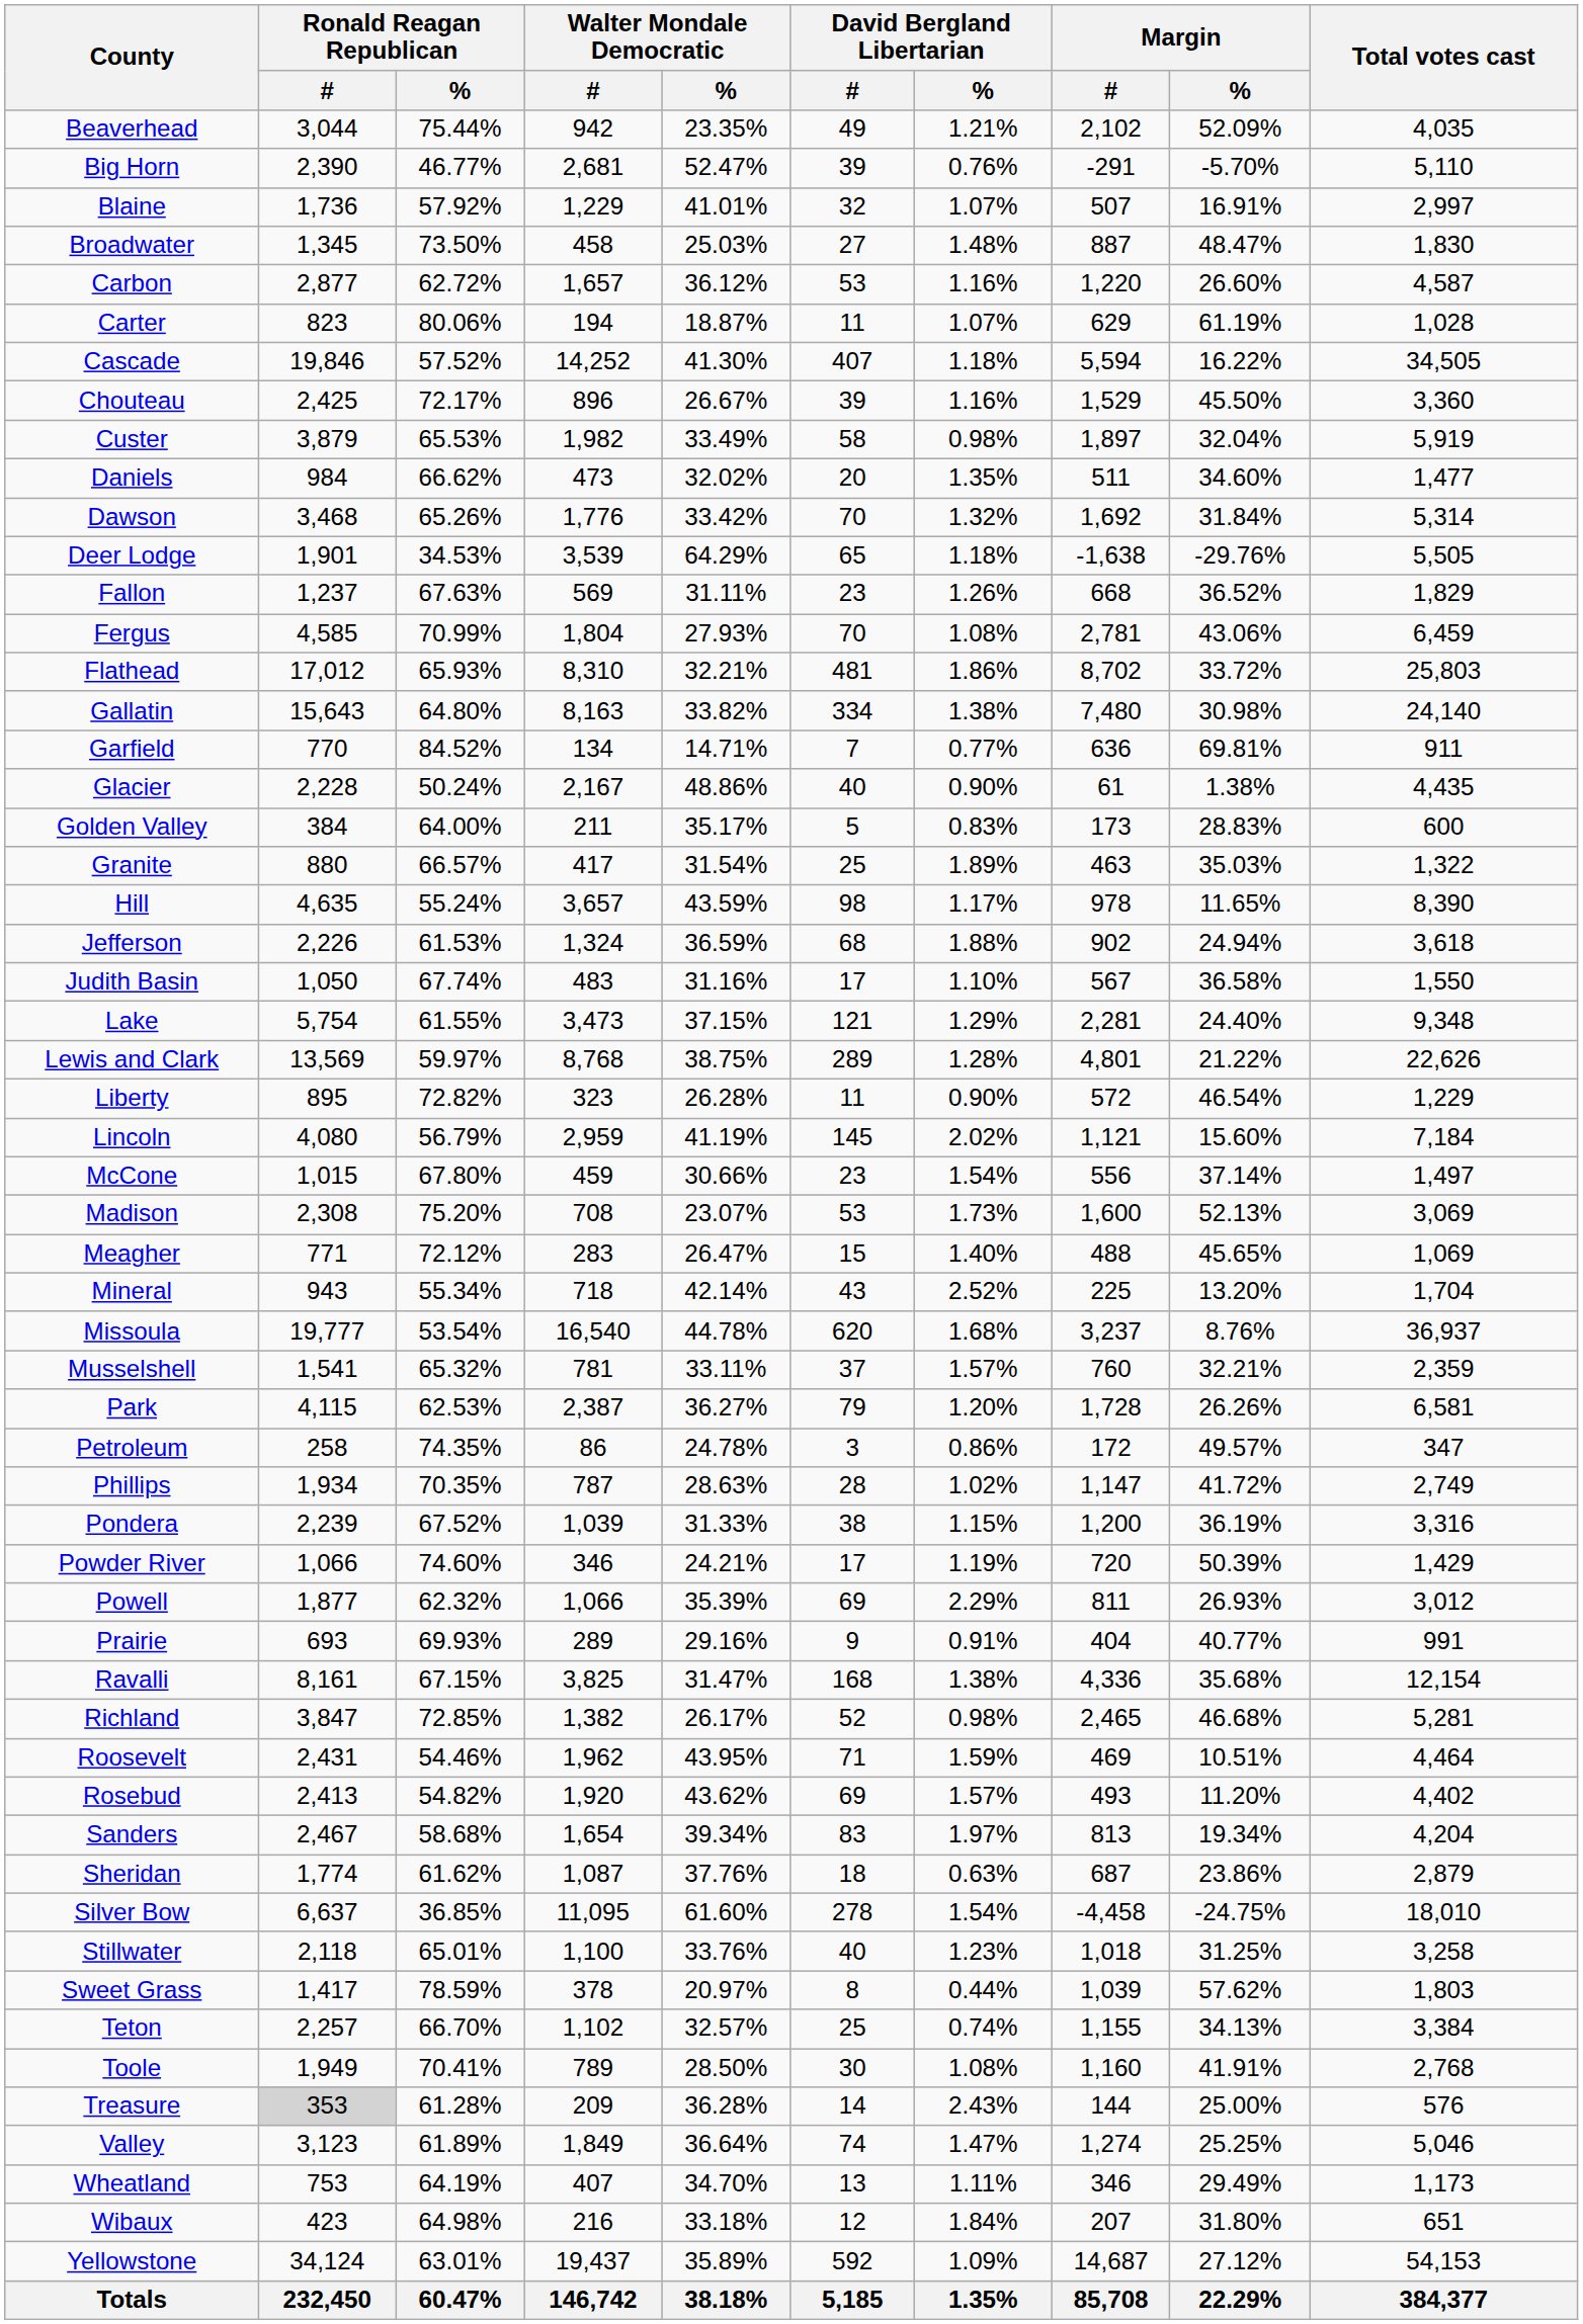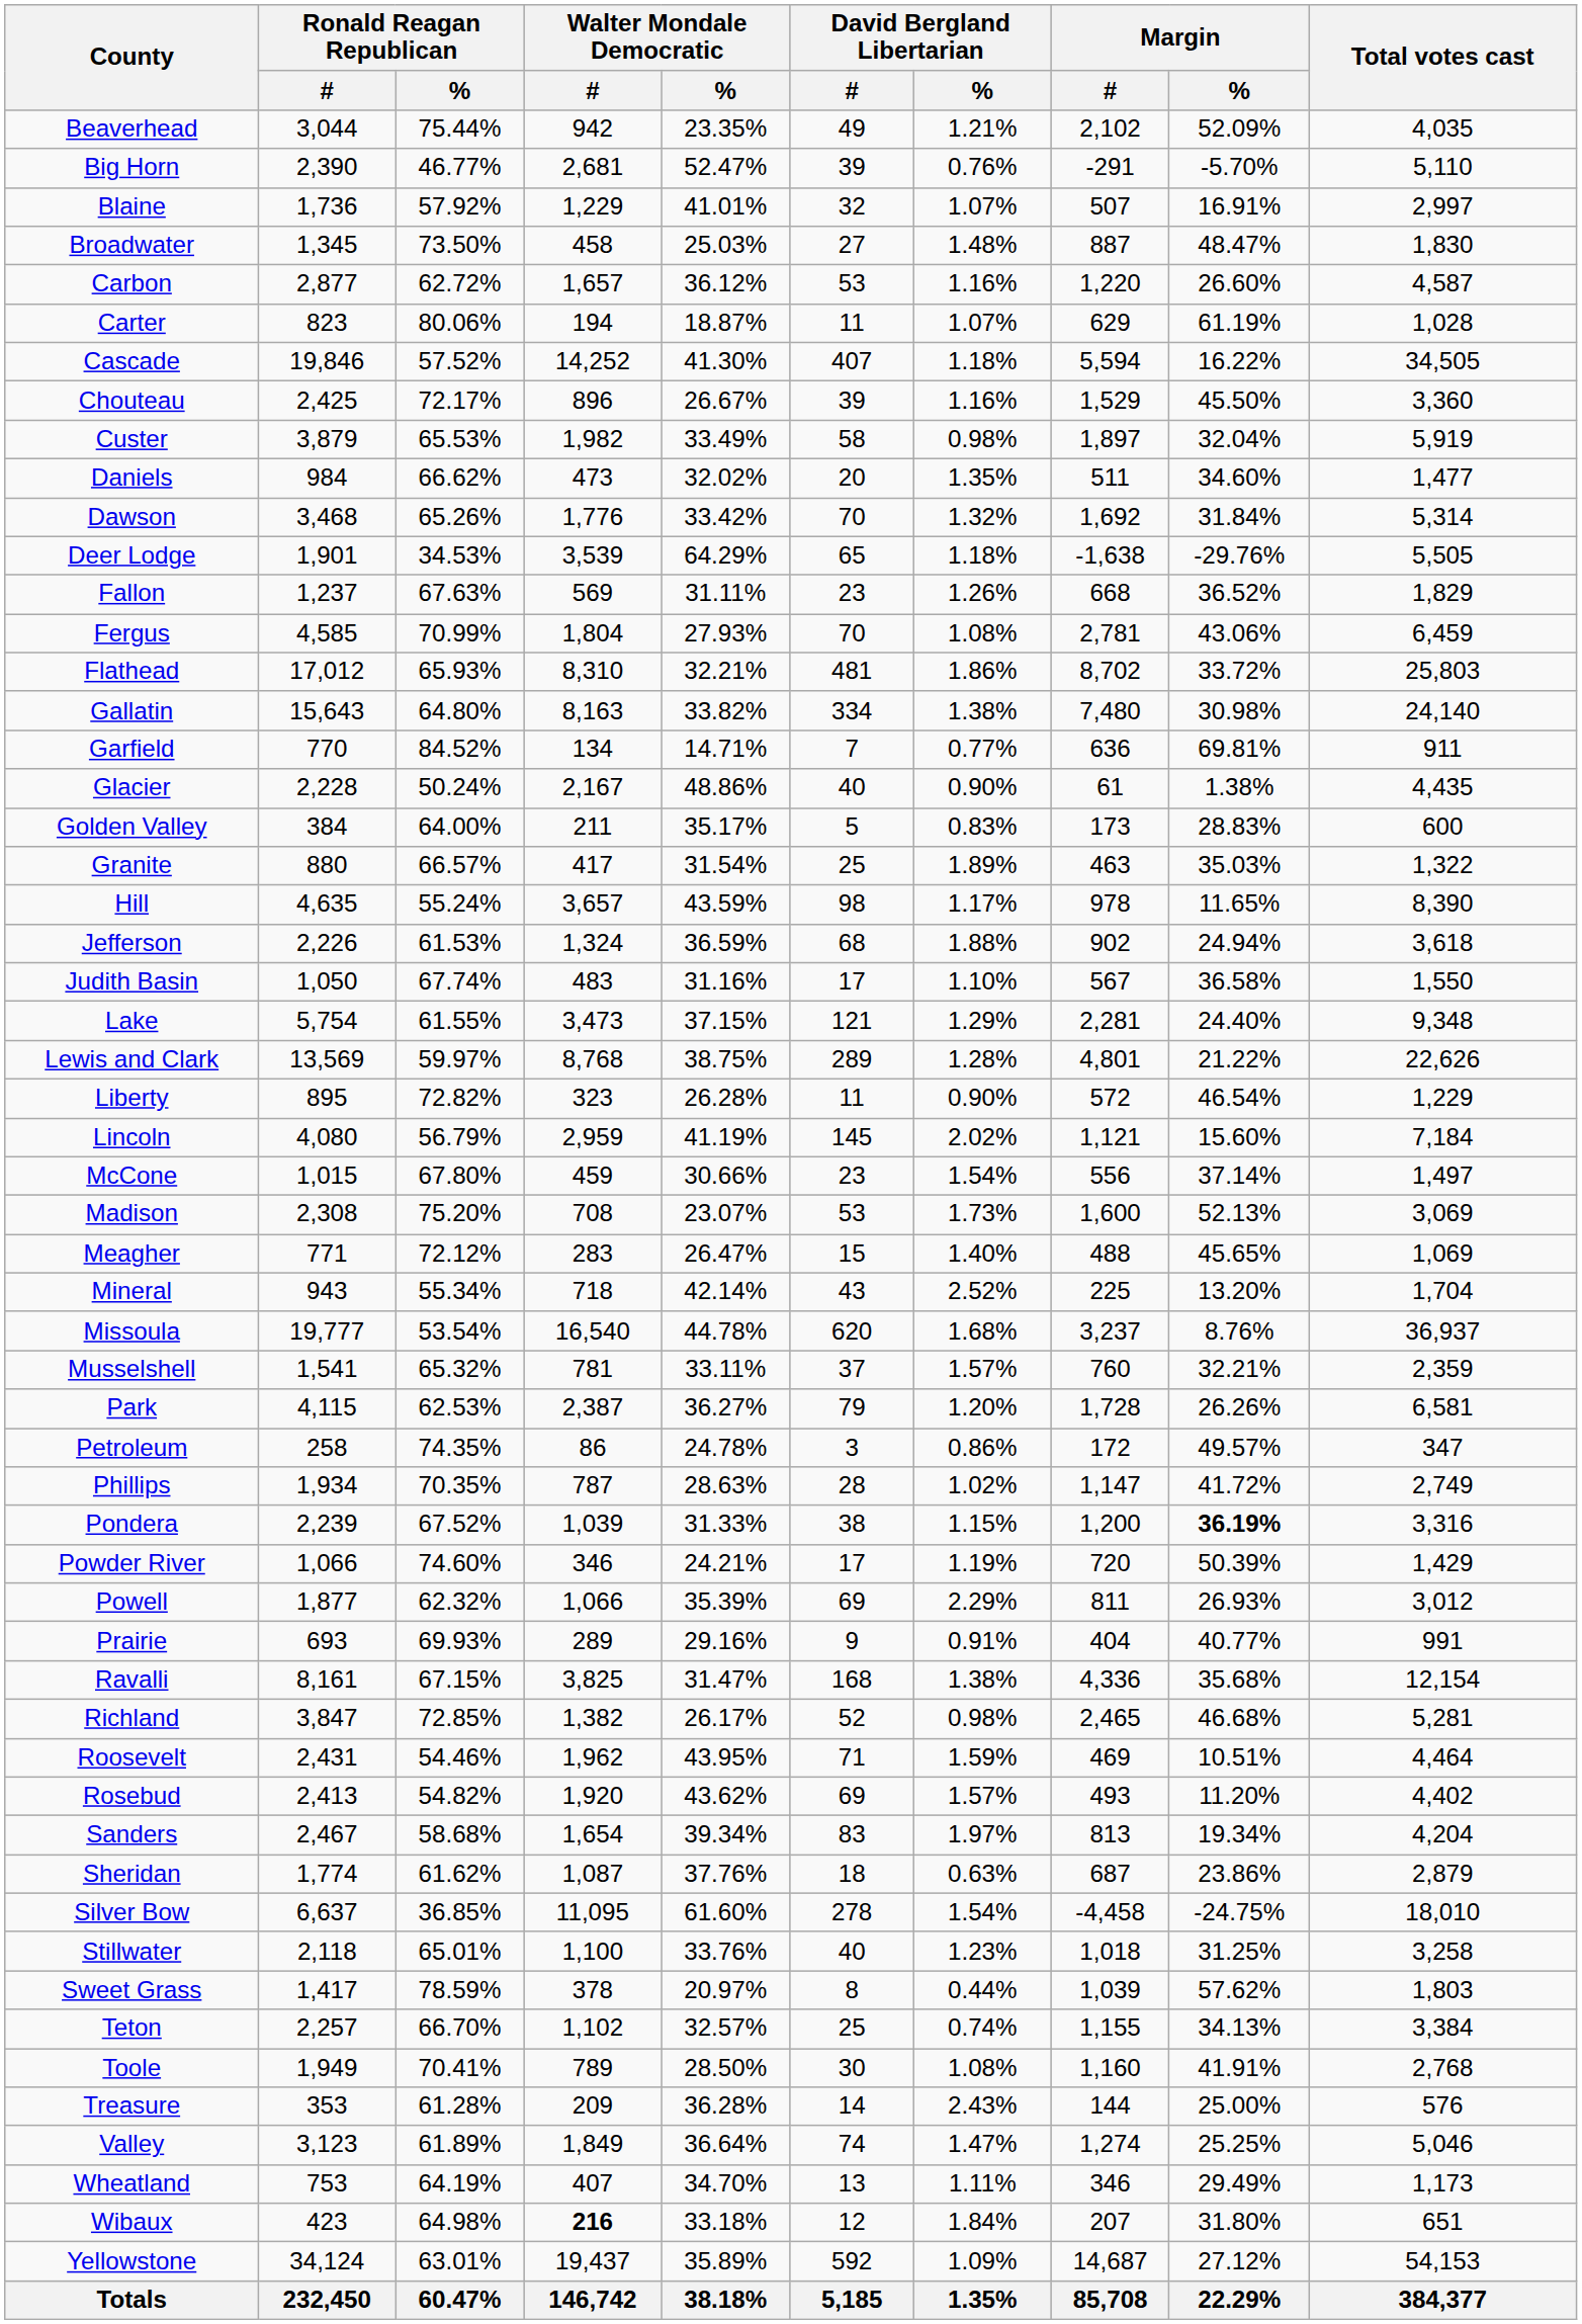Pondera | Margin / %: normal -> bold
Treasure | Ronald Reagan Republican / #: lightgrey background -> no background
Wibaux | Walter Mondale Democratic / #: normal -> bold
